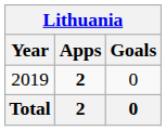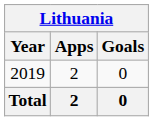2019 | Apps: bold -> normal
